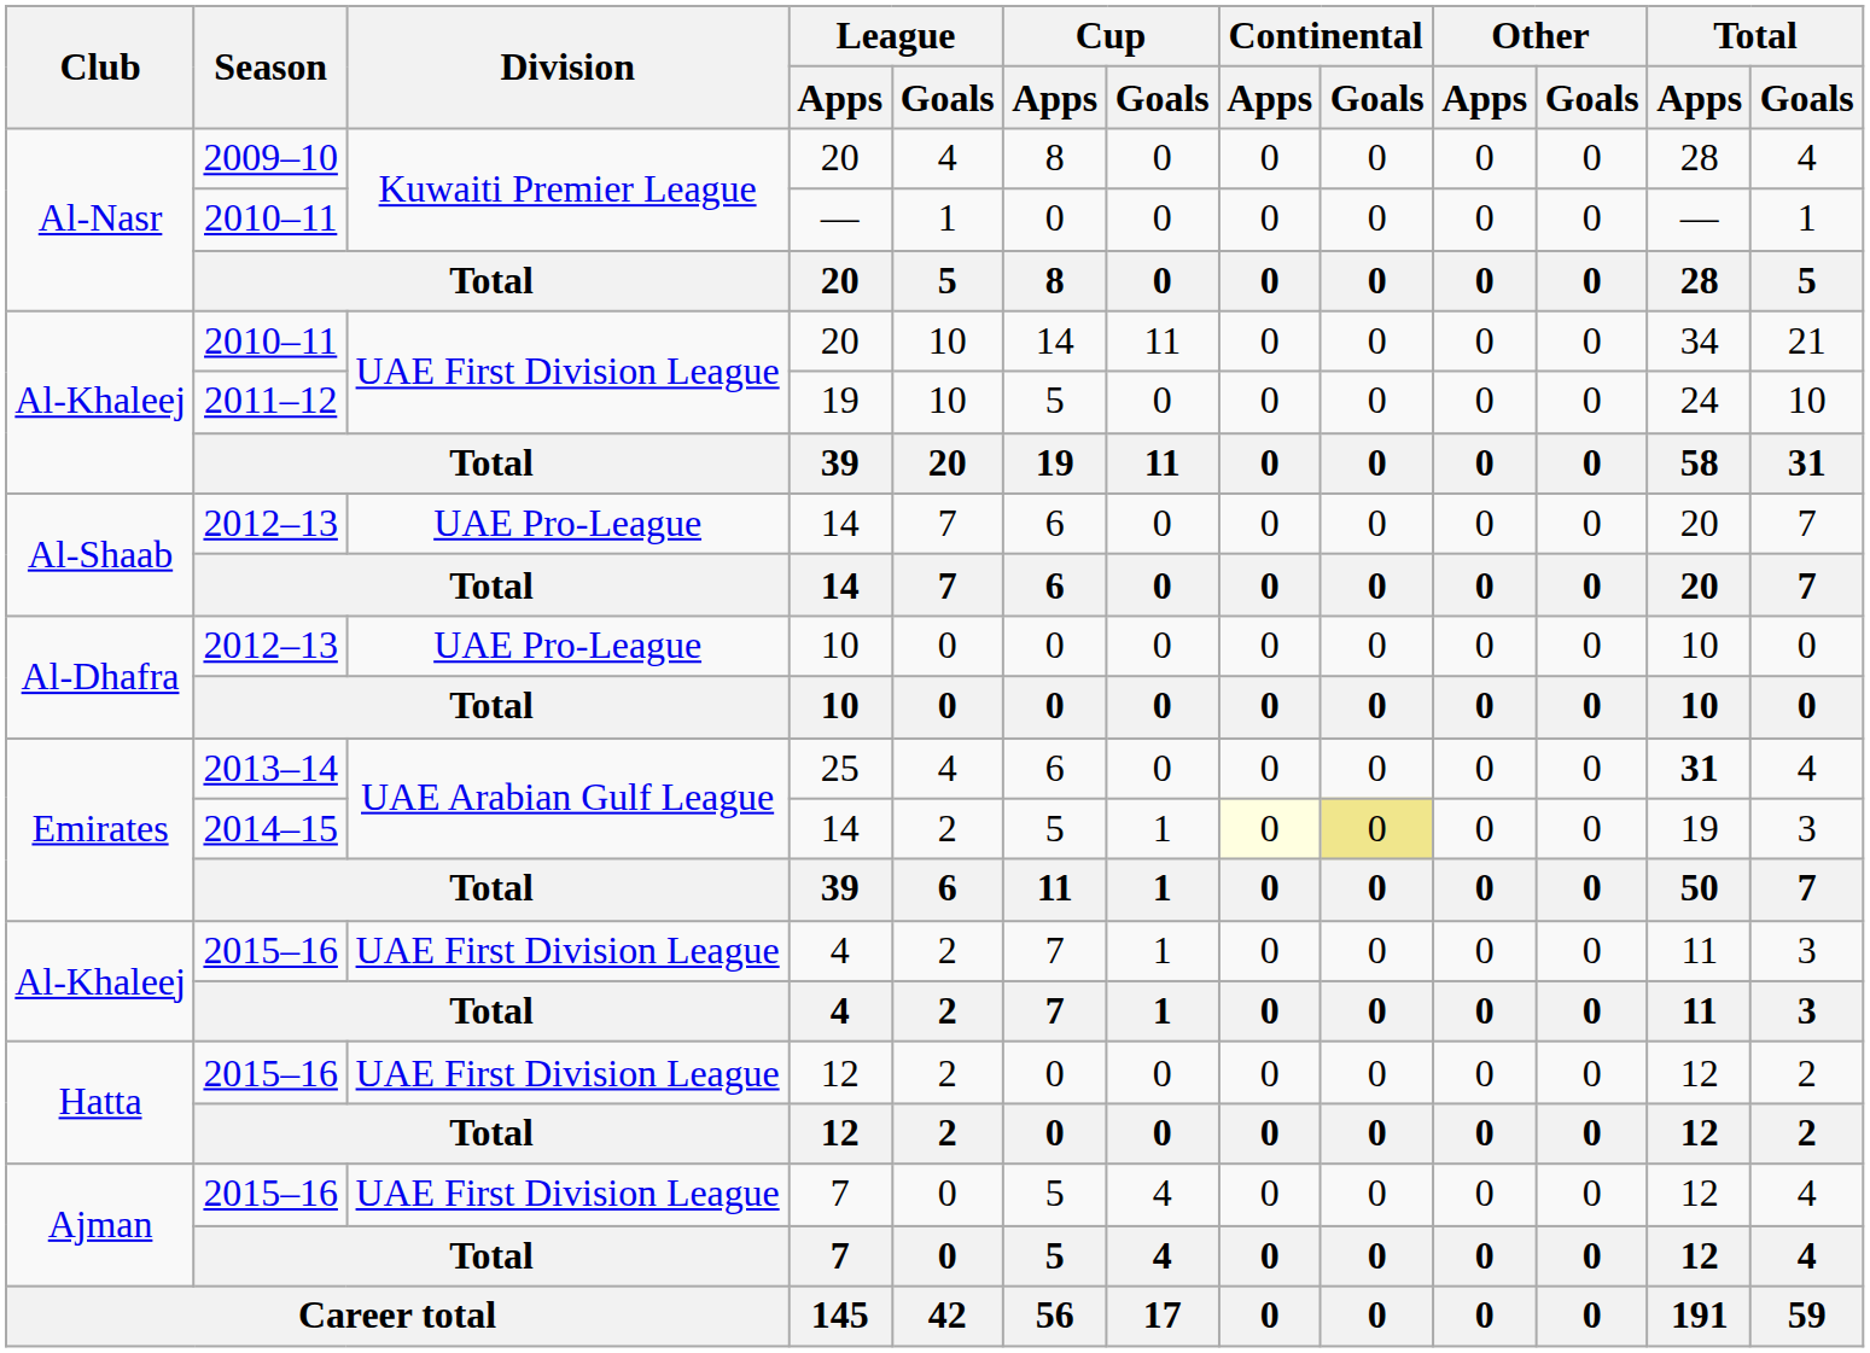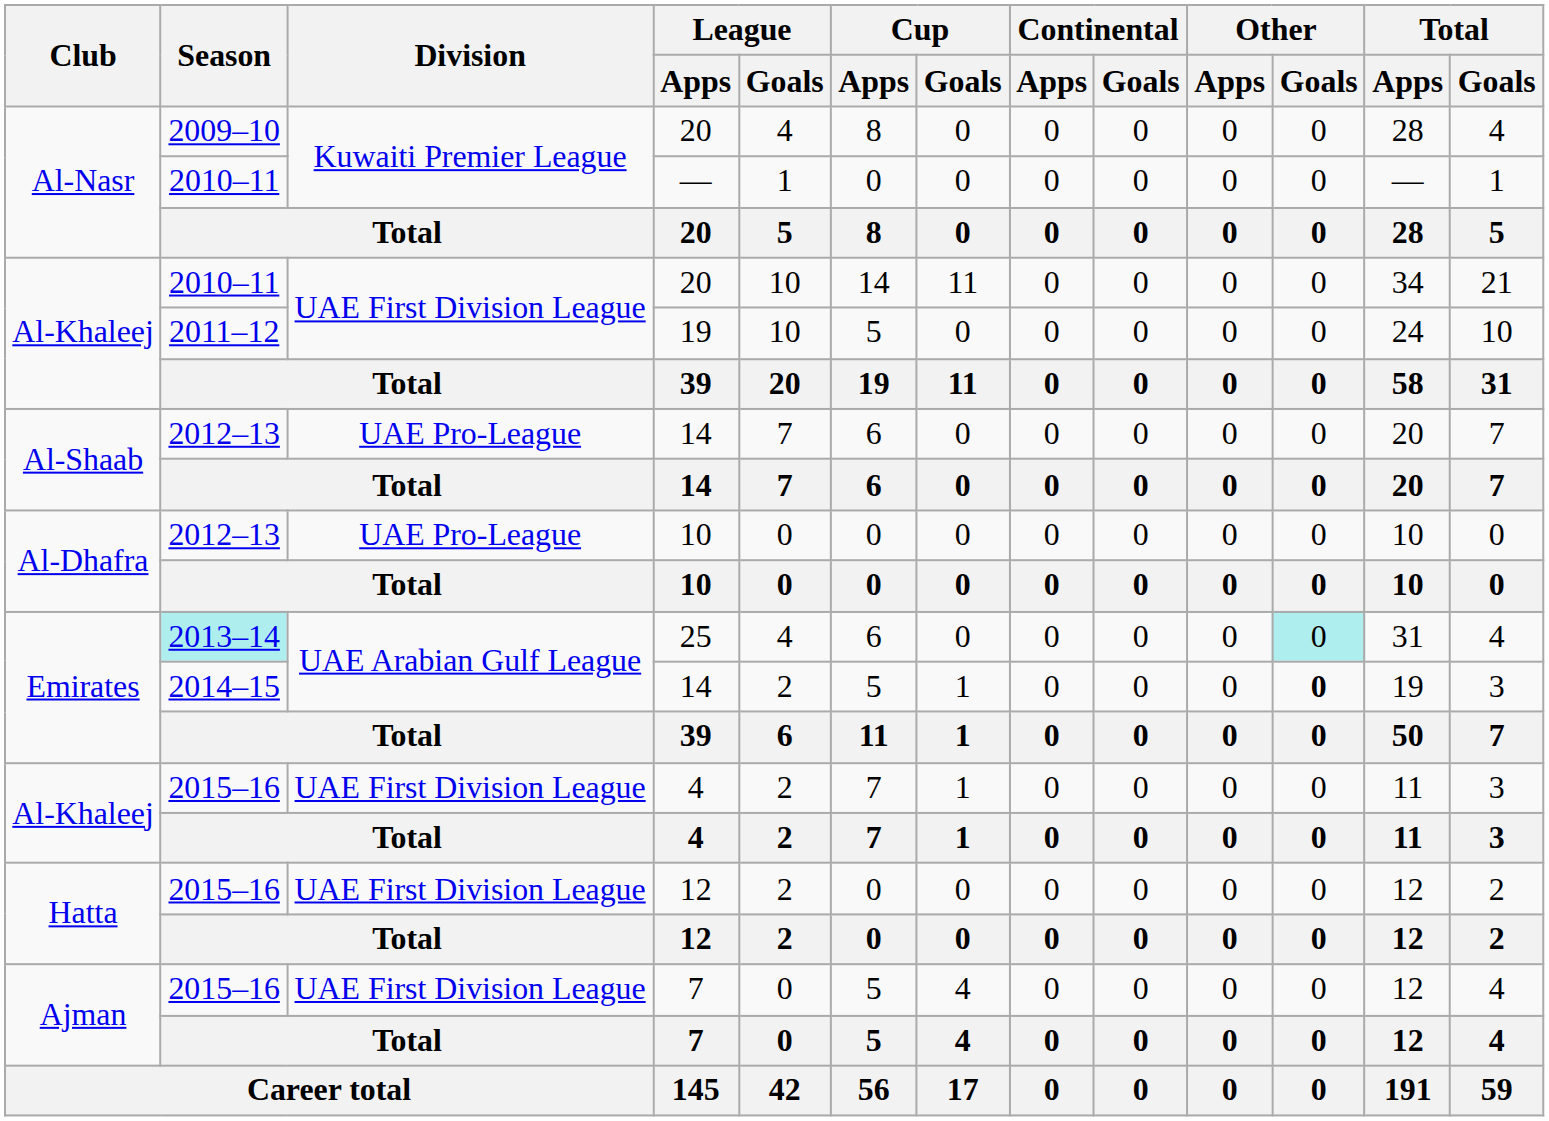25 | Season: no background -> paleturquoise background
25 | Other / Goals: no background -> paleturquoise background
25 | Total / Apps: bold -> normal
Emirates / 14 | Continental / Apps: lightyellow background -> no background
Emirates / 14 | Continental / Goals: khaki background -> no background
Emirates / 14 | Other / Goals: normal -> bold
